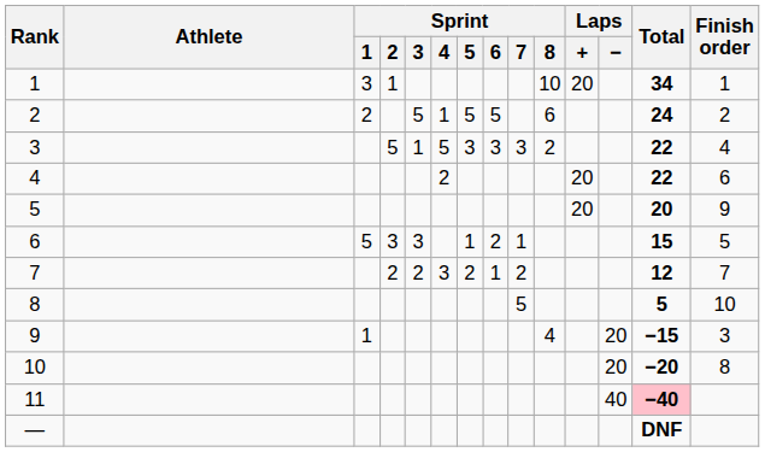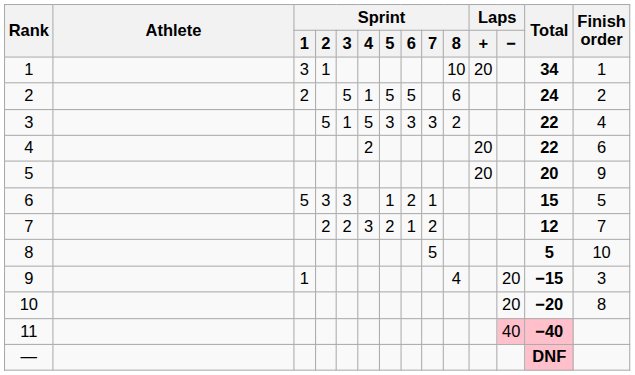11 | Laps / −: no background -> pink background
— | Total: no background -> pink background
